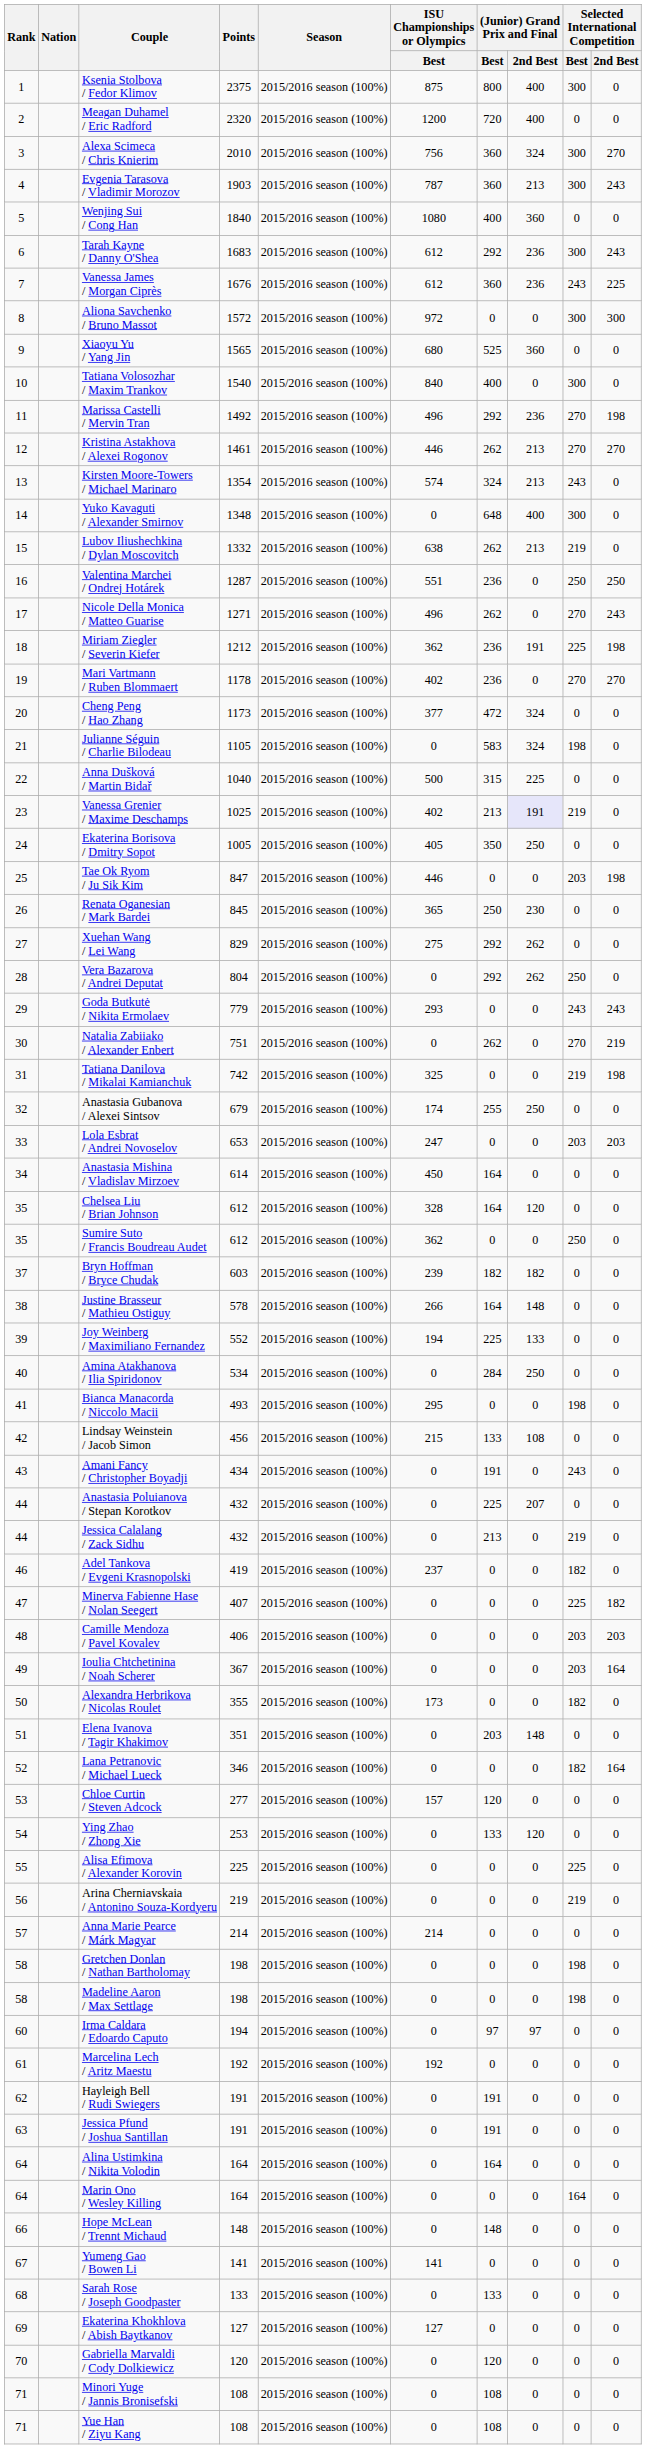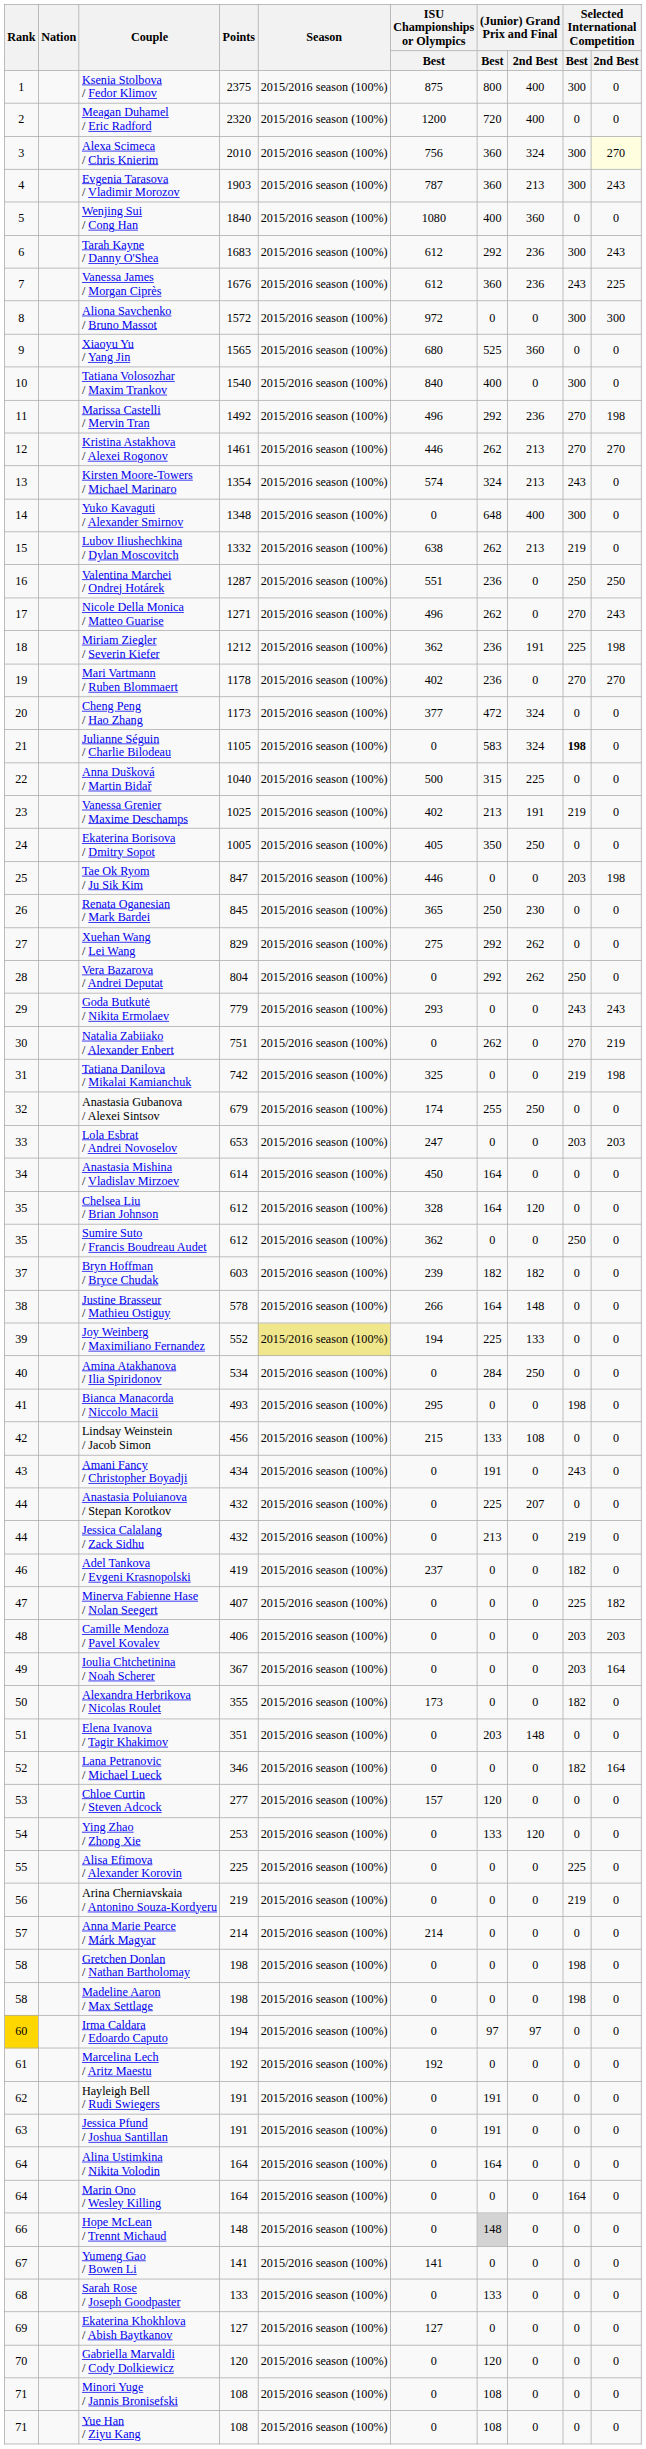Alexa Scimeca / Chris Knierim | Selected International Competition / 2nd Best: no background -> lightyellow background
Julianne Séguin / Charlie Bilodeau | Selected International Competition / Best: normal -> bold
Vanessa Grenier / Maxime Deschamps | (Junior) Grand Prix and Final / 2nd Best: lavender background -> no background
Joy Weinberg / Maximiliano Fernandez | Season: no background -> khaki background
Irma Caldara / Edoardo Caputo | Rank: no background -> gold background
Hope McLean / Trennt Michaud | (Junior) Grand Prix and Final / Best: no background -> lightgrey background
